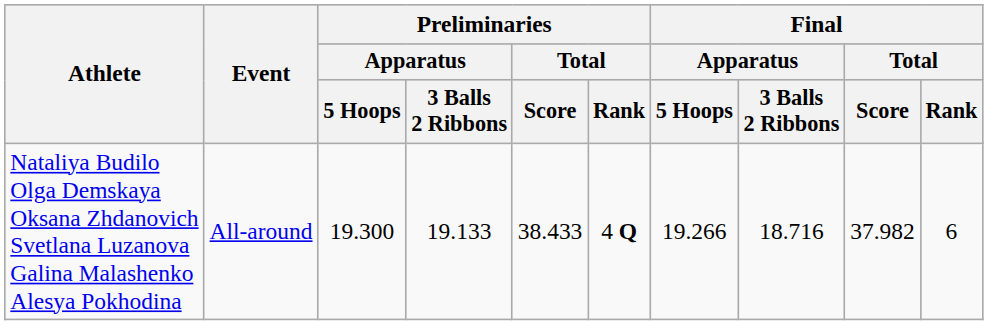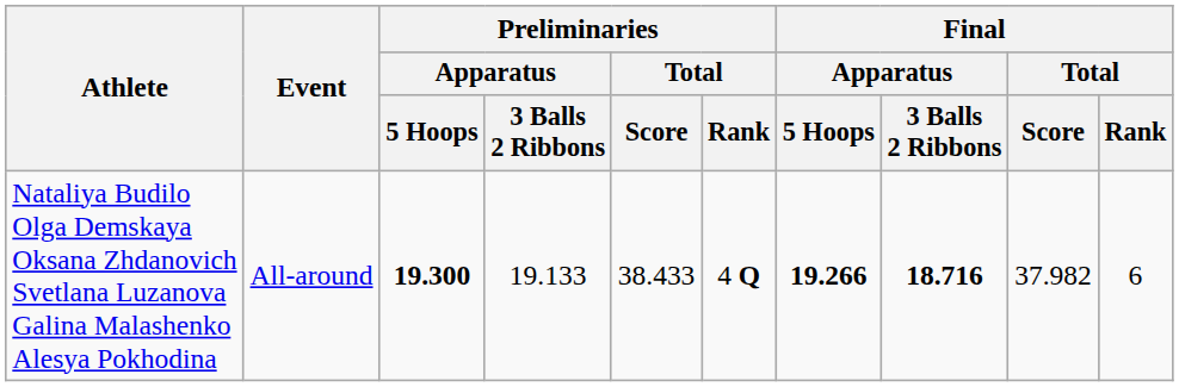row 4 | Preliminaries / Apparatus / 5 Hoops: normal -> bold
row 4 | Final / Apparatus / 5 Hoops: normal -> bold
row 4 | Final / Apparatus / 3 Balls 2 Ribbons: normal -> bold
